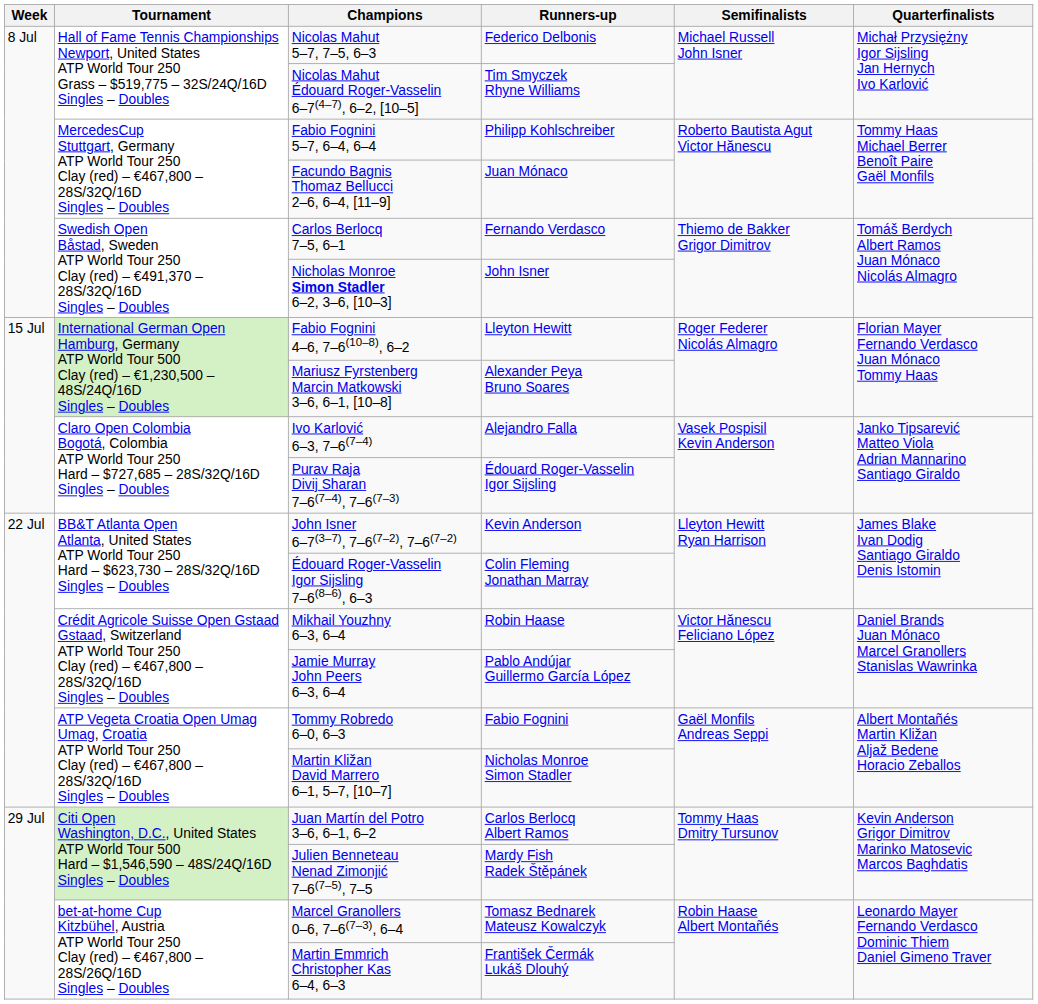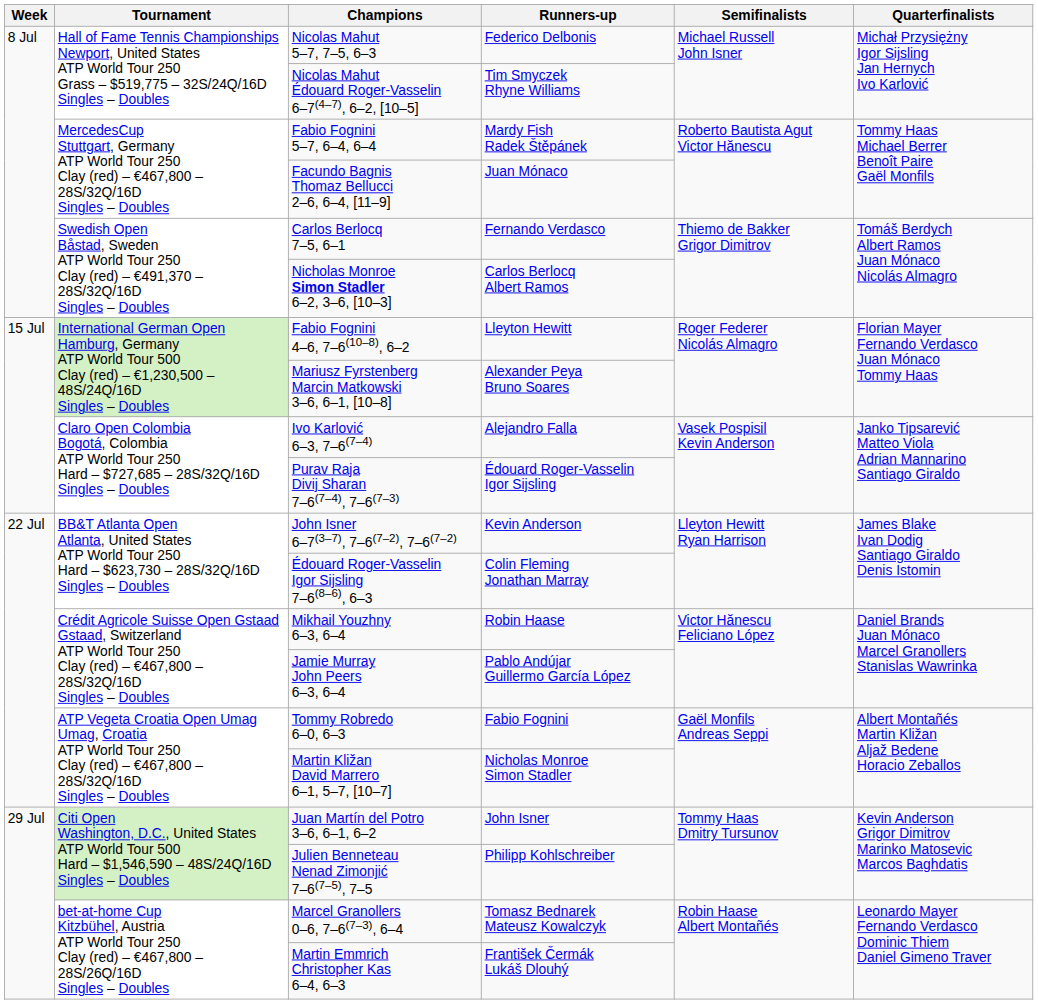Fabio Fognini 5–7, 6–4, 6–4 | Runners-up: Philipp Kohlschreiber -> Mardy Fish Radek Štěpánek
Nicholas Monroe Simon Stadler 6–2, 3–6, [10–3] | Runners-up: John Isner -> Carlos Berlocq Albert Ramos
Juan Martín del Potro 3–6, 6–1, 6–2 | Runners-up: Carlos Berlocq Albert Ramos -> John Isner
Julien Benneteau Nenad Zimonjić 7–6(7–5), 7–5 | Runners-up: Mardy Fish Radek Štěpánek -> Philipp Kohlschreiber
